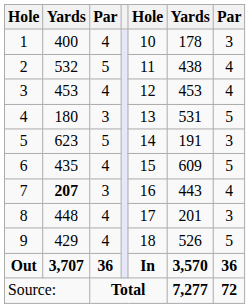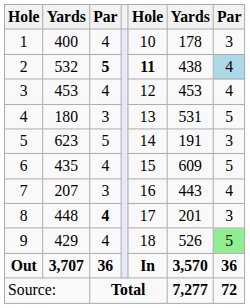2 | column 3: normal -> bold
2 | column 5: normal -> bold
2 | column 7: no background -> lightblue background
7 | column 2: bold -> normal
8 | column 3: normal -> bold
9 | column 7: no background -> lightgreen background
